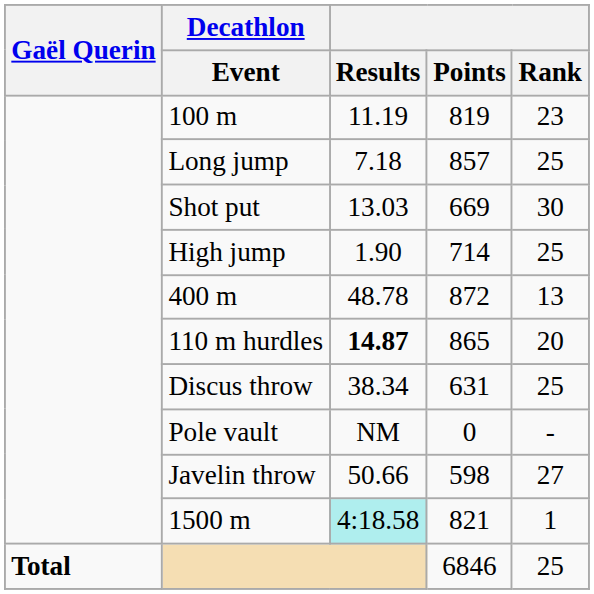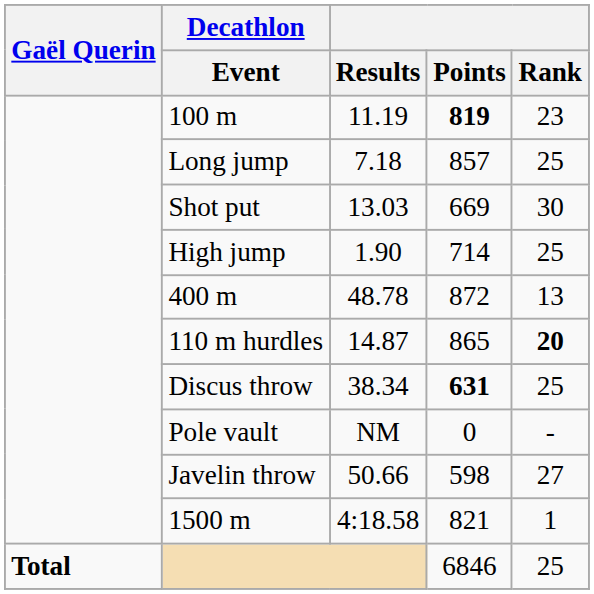100 m | Points: normal -> bold
110 m hurdles | Results: bold -> normal
110 m hurdles | Rank: normal -> bold
Discus throw | Points: normal -> bold
1500 m | Results: paleturquoise background -> no background
